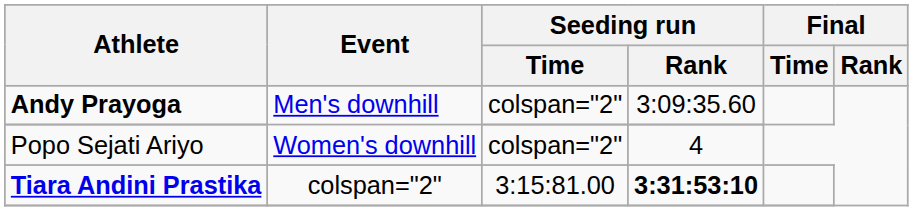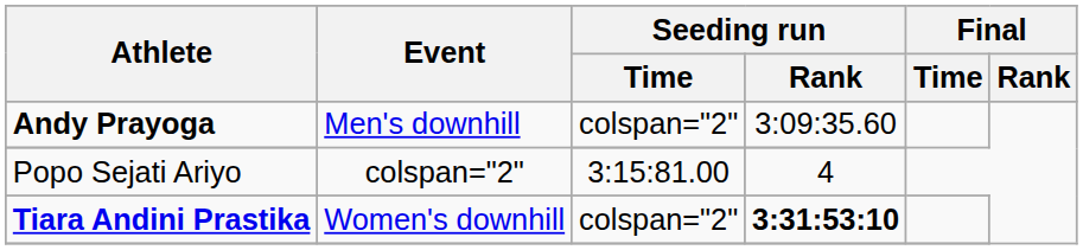Popo Sejati Ariyo | Event: Women's downhill -> colspan="2"
Popo Sejati Ariyo | Seeding run / Time: colspan="2" -> 3:15:81.00
Tiara Andini Prastika | Event: colspan="2" -> Women's downhill
Tiara Andini Prastika | Seeding run / Time: 3:15:81.00 -> colspan="2"
